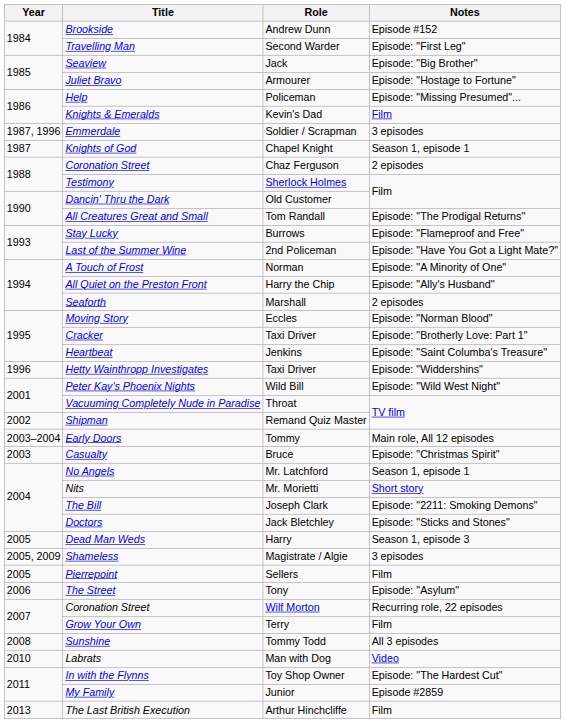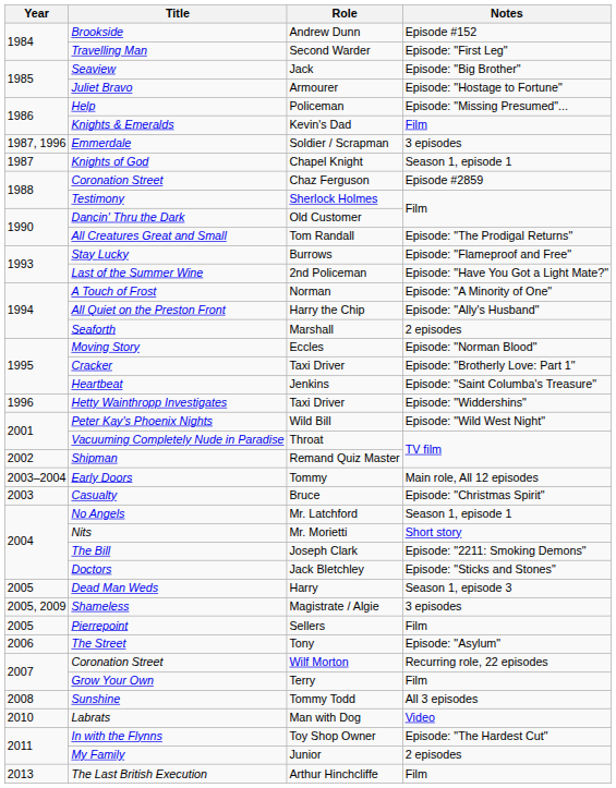Coronation Street / Chaz Ferguson | Notes: 2 episodes -> Episode #2859
My Family | Notes: Episode #2859 -> 2 episodes
